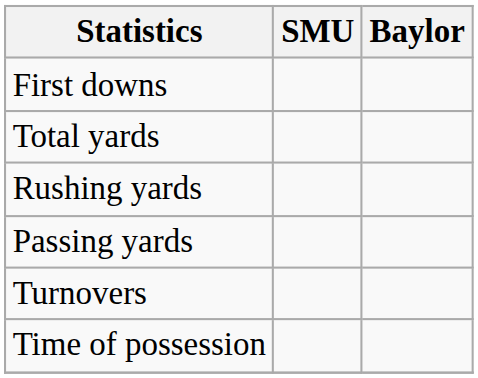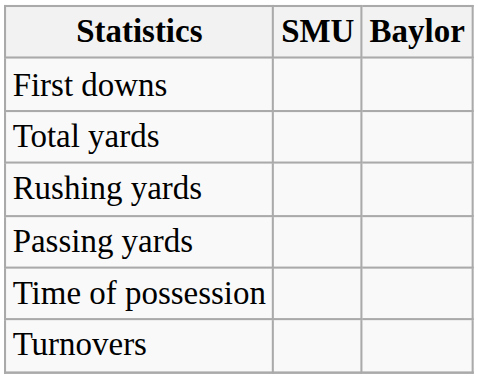rows swapped: Turnovers <-> Time of possession
